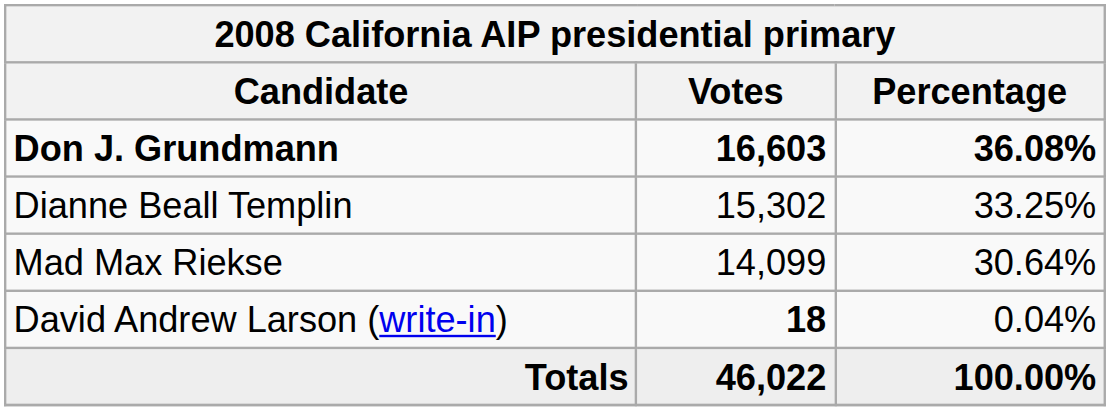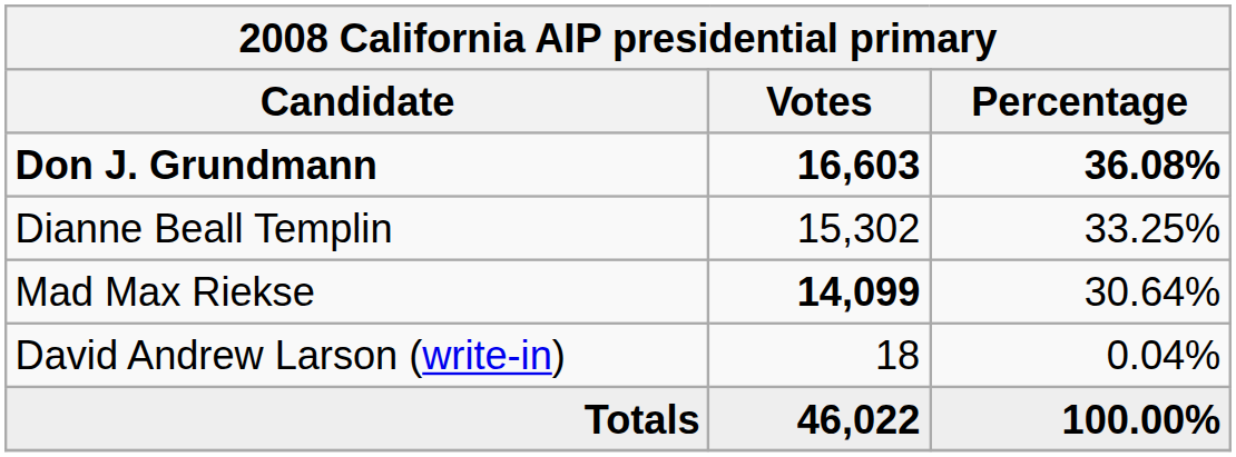Mad Max Riekse | Votes: normal -> bold
David Andrew Larson (write-in) | Votes: bold -> normal
